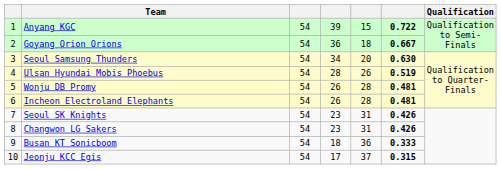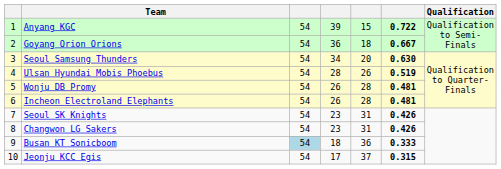Busan KT Sonicboom | column 3: no background -> lightblue background
